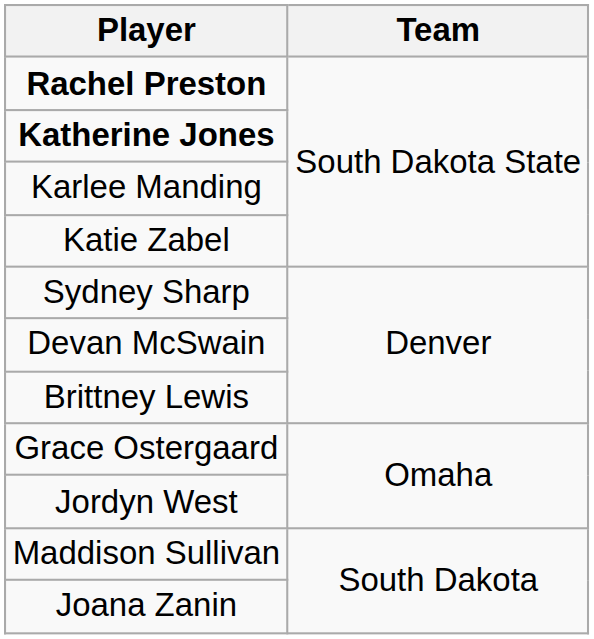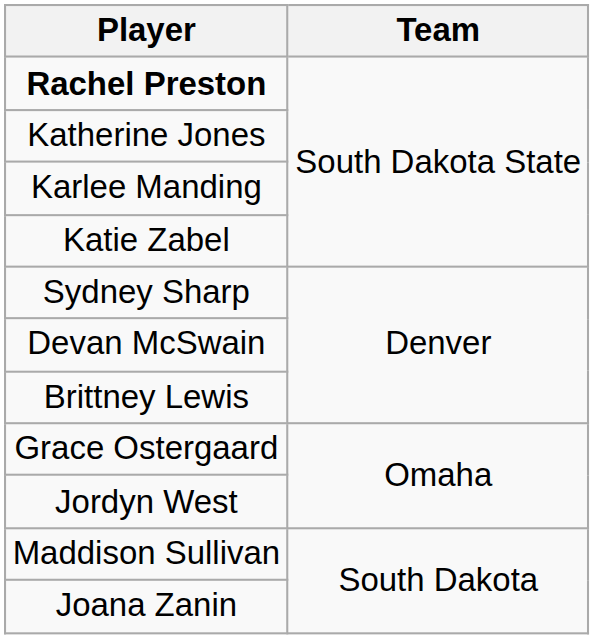Katherine Jones | Player: bold -> normal
